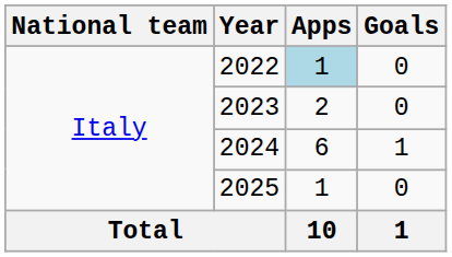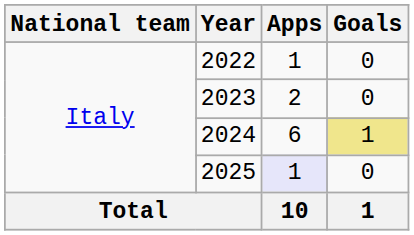2022 | Apps: lightblue background -> no background
2024 | Goals: no background -> khaki background
2025 | Apps: no background -> lavender background
